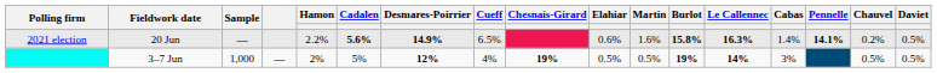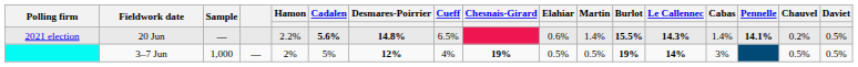2021 election | Desmares-Poirrier: 14.9% -> 14.8%
2021 election | Martin: 1.6% -> 1.4%
2021 election | Burlot: 15.8% -> 15.5%
2021 election | Le Callennec: 16.3% -> 14.3%
